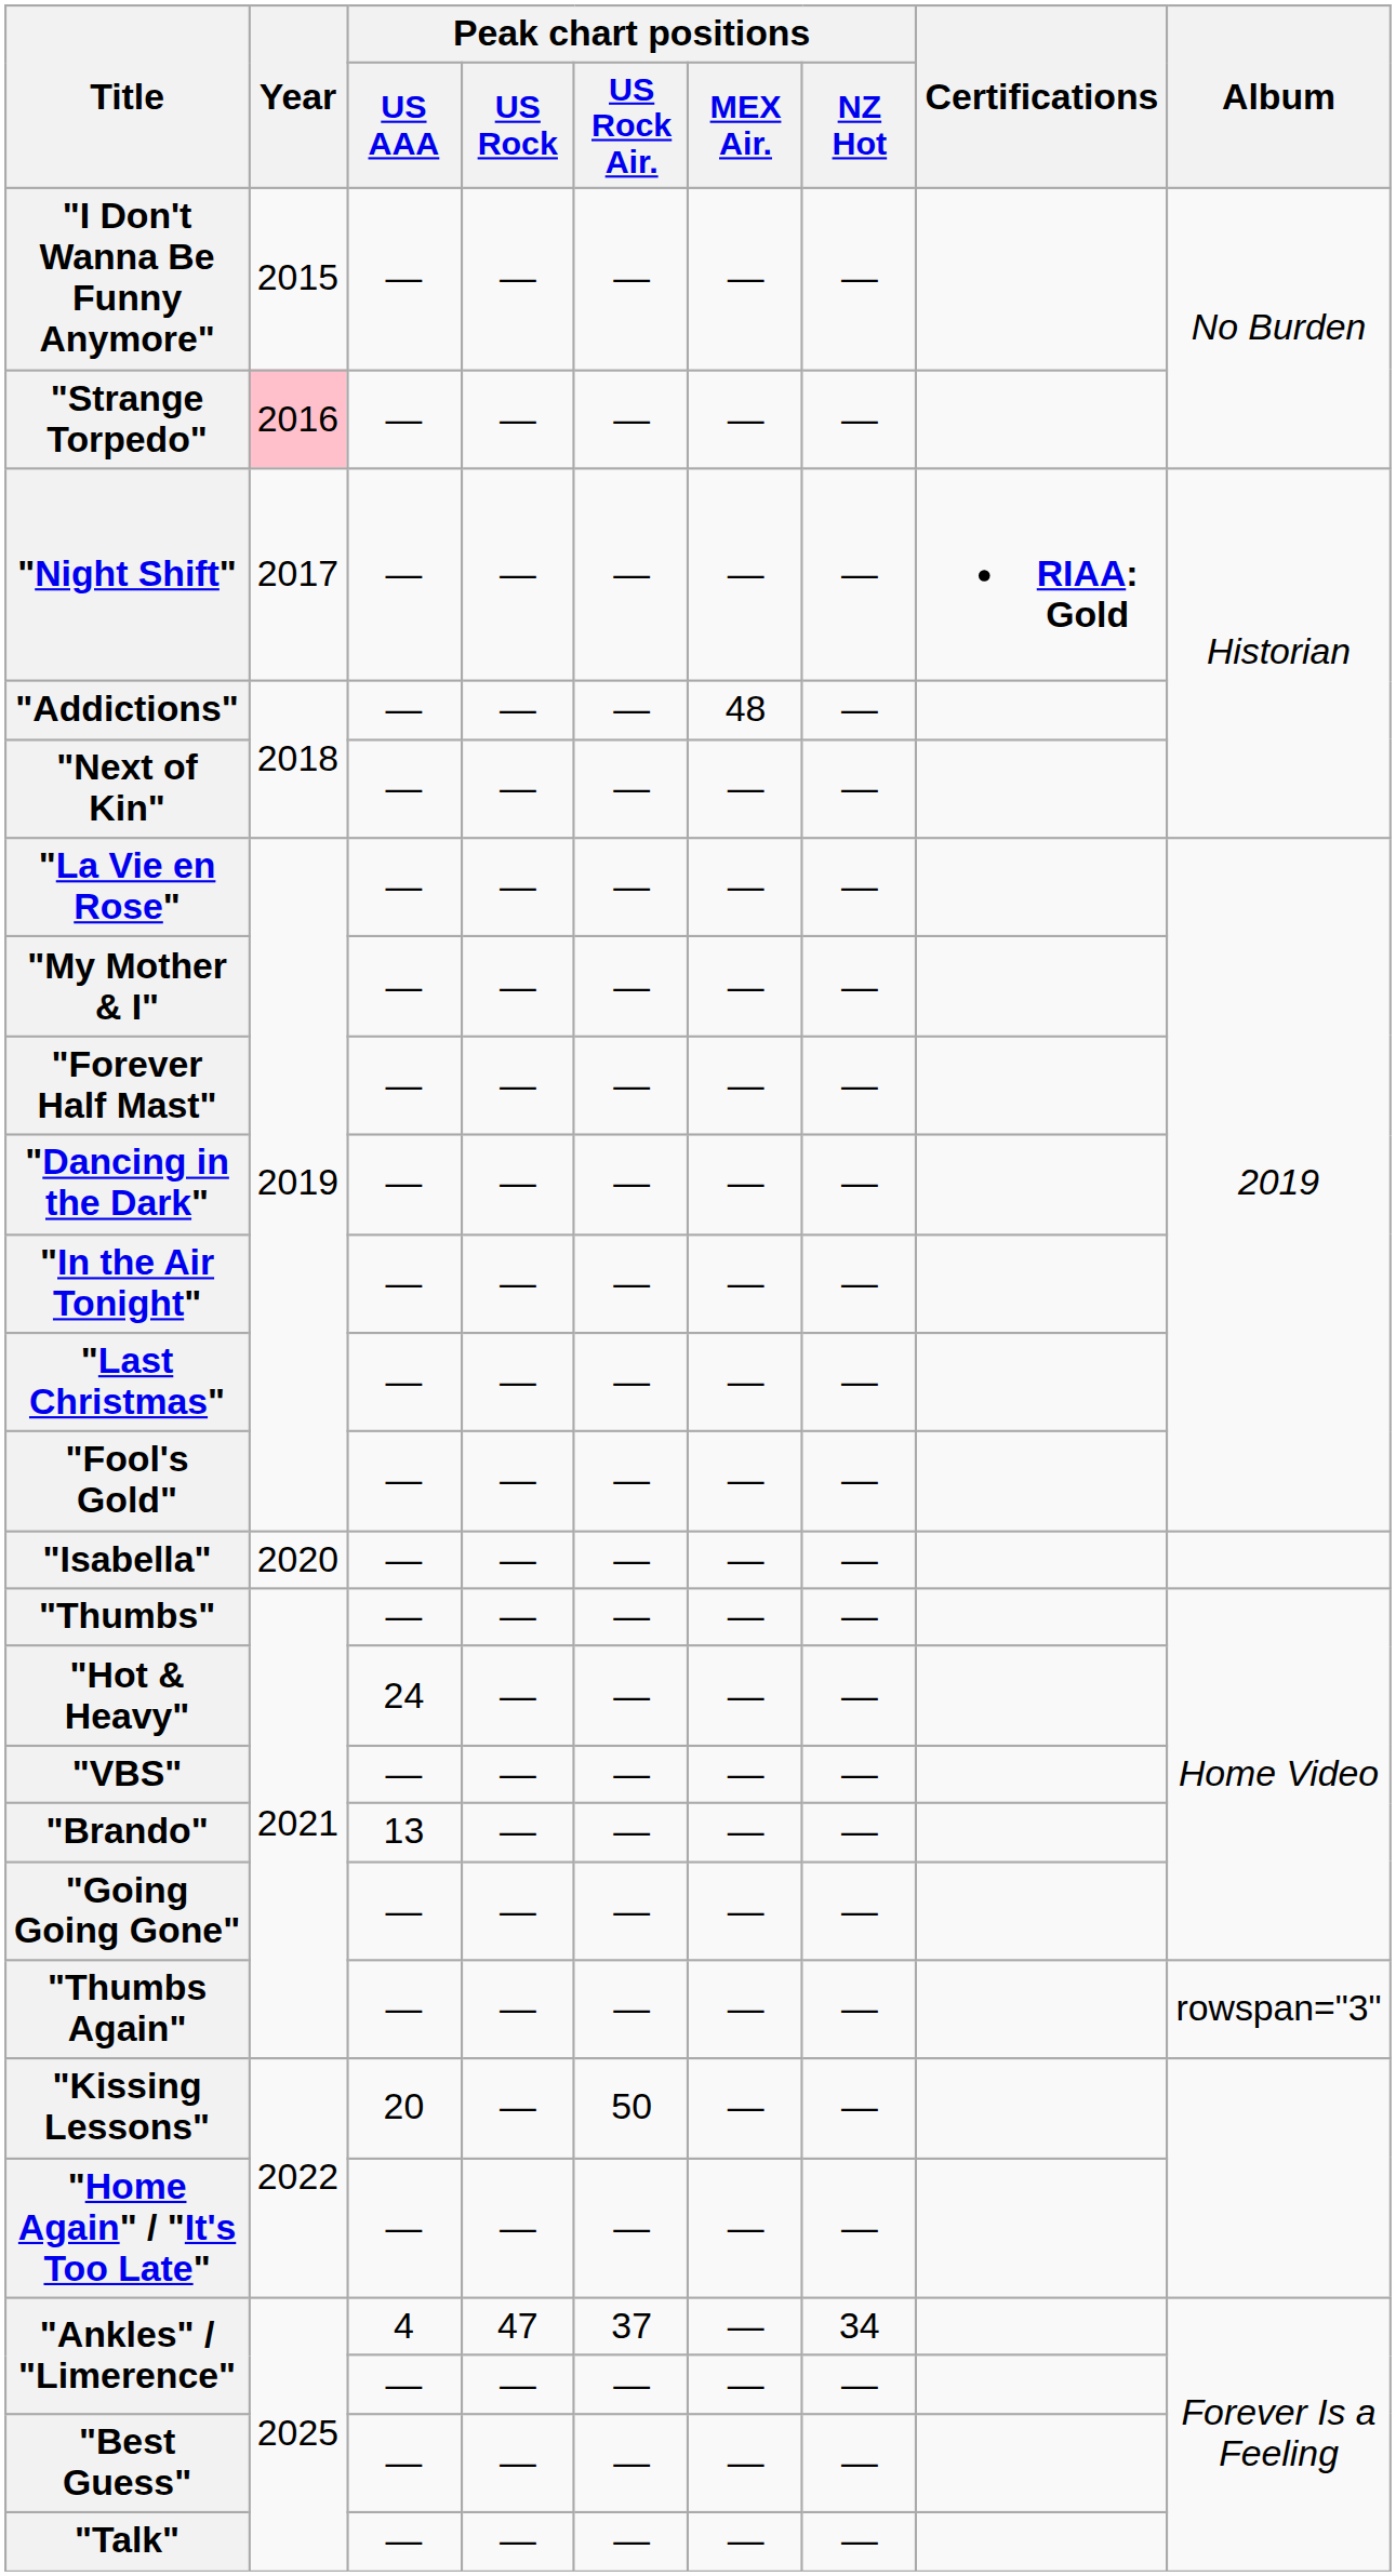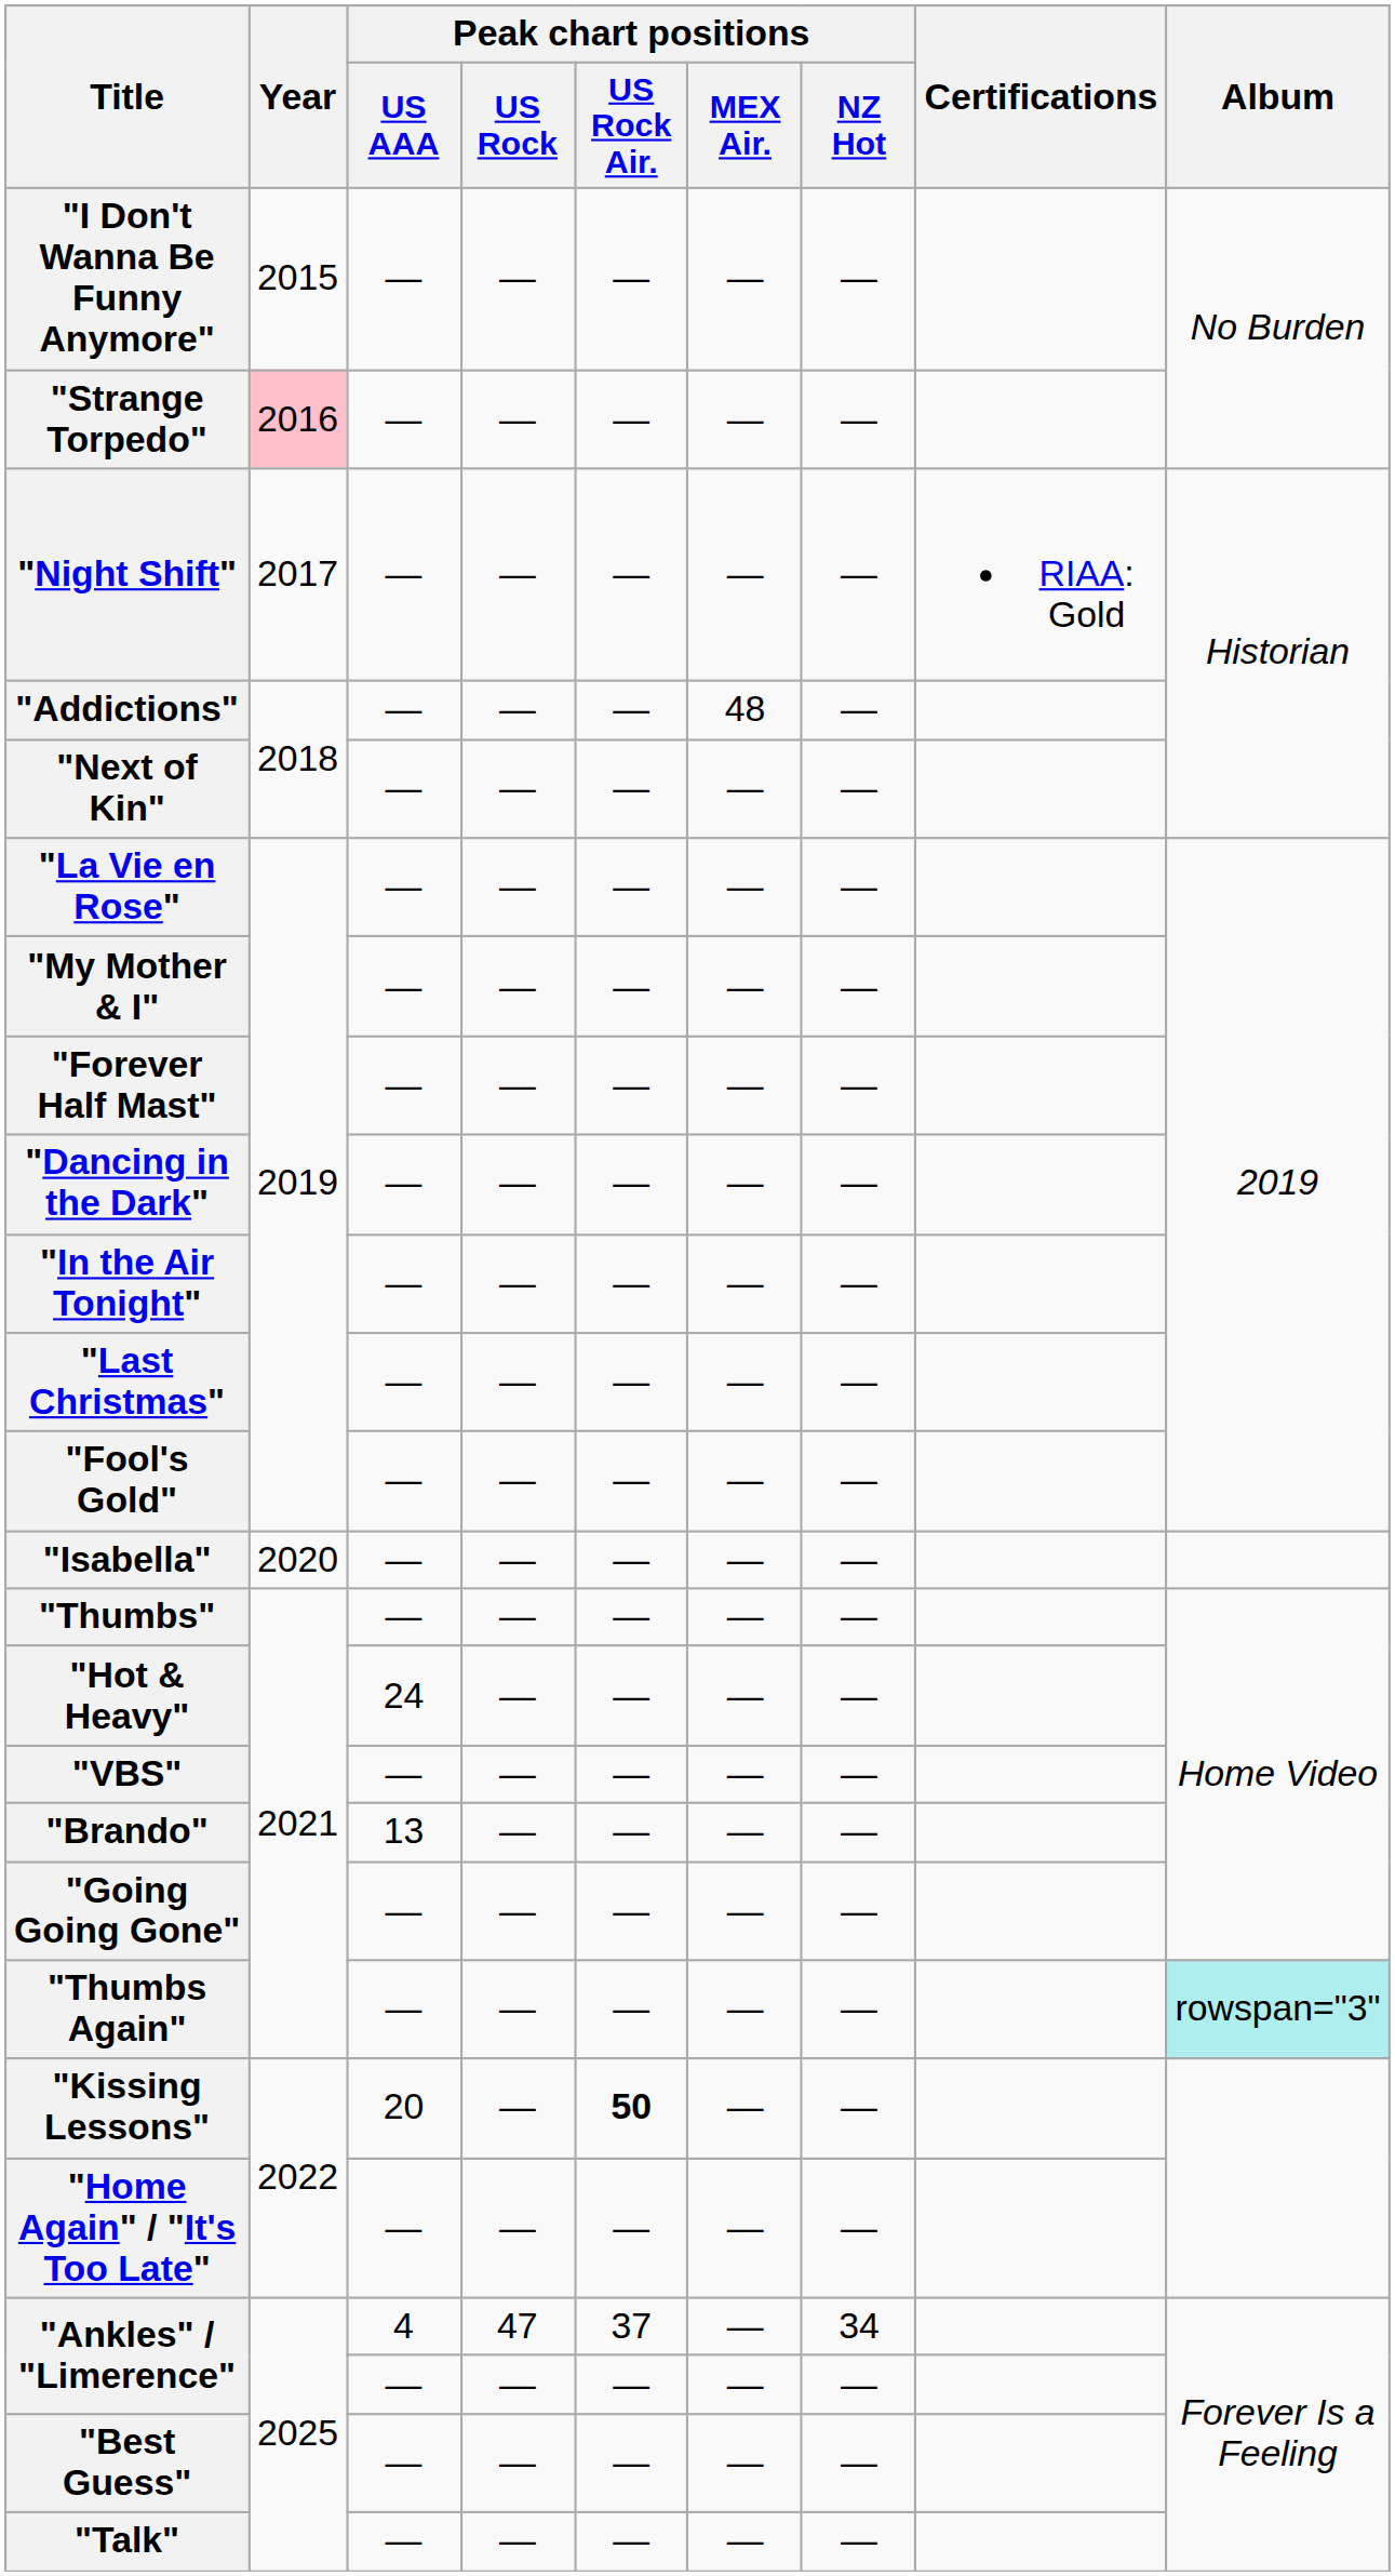"Night Shift" | Certifications: bold -> normal
"Thumbs Again" | Album: no background -> paleturquoise background
"Kissing Lessons" | Peak chart positions / US Rock Air.: normal -> bold
